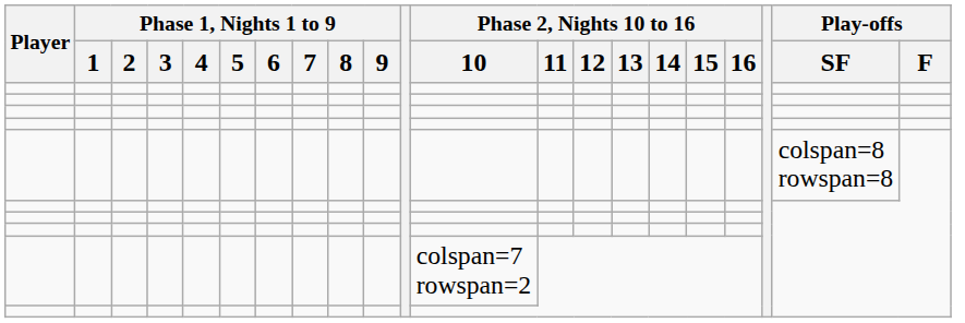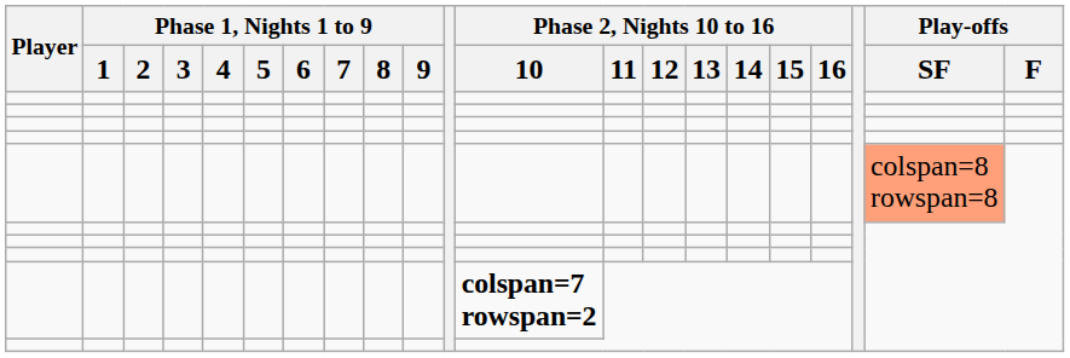row 7 | Play-offs / SF: no background -> lightsalmon background
row 11 | Phase 2, Nights 10 to 16 / 10: normal -> bold
